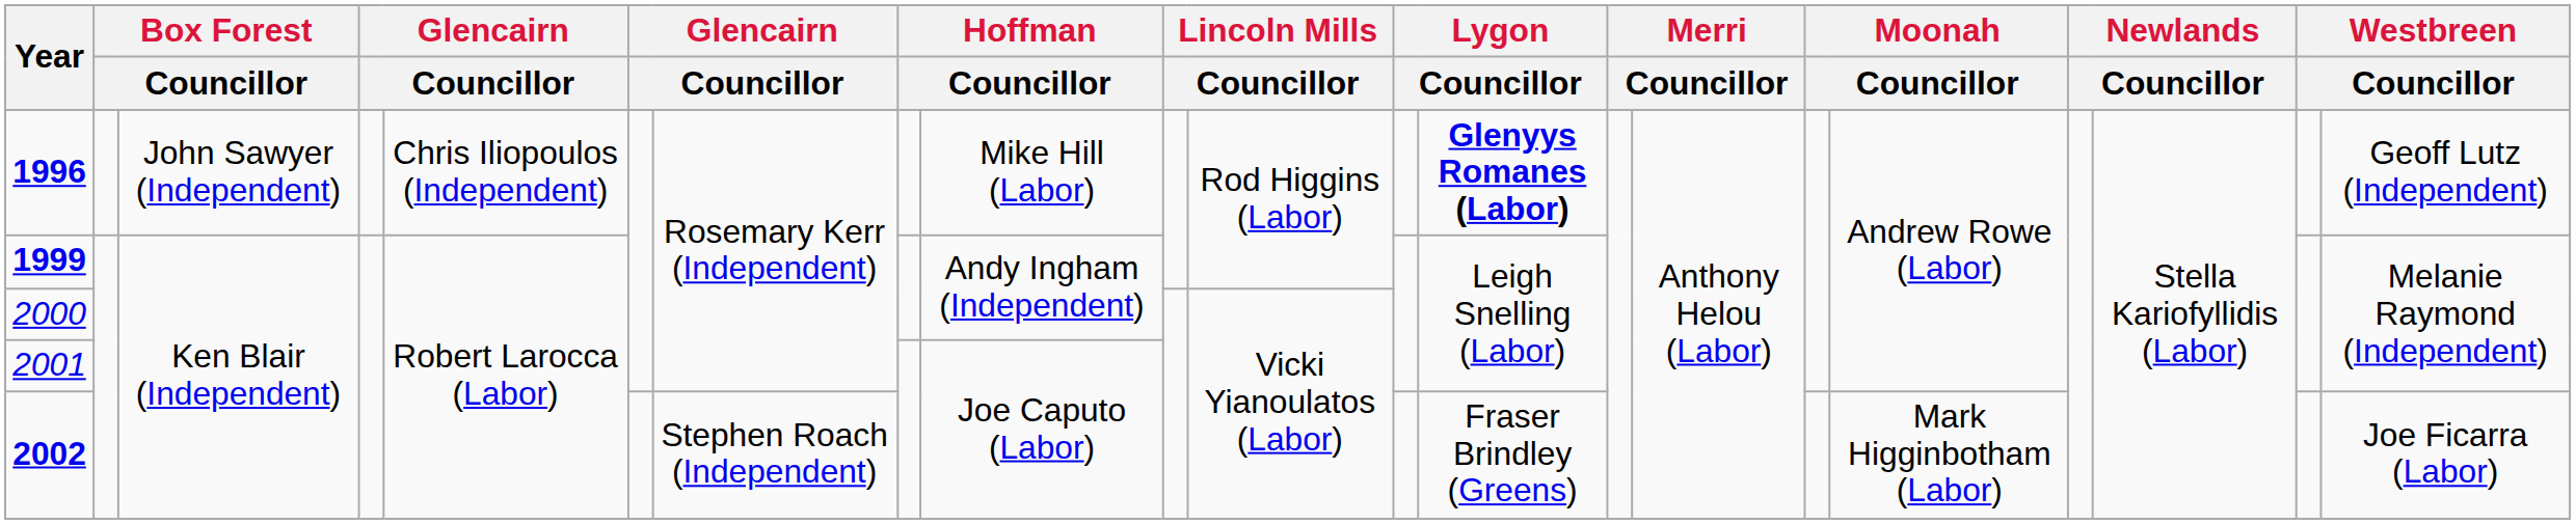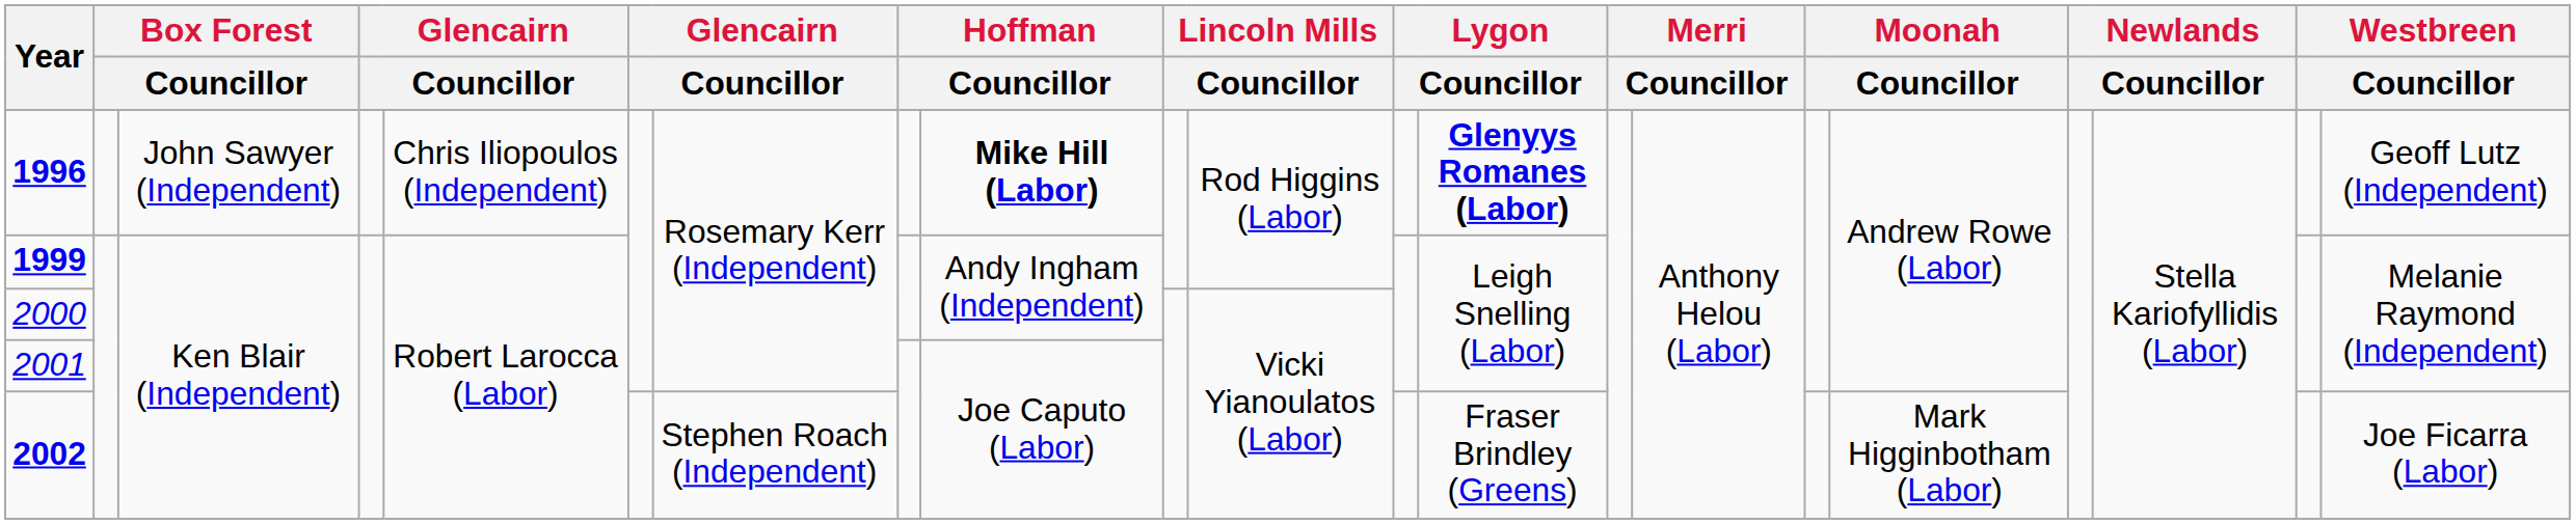1996 | column 9: normal -> bold
